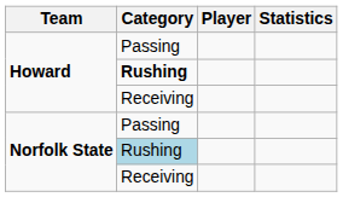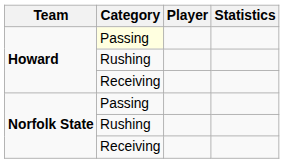Howard / Passing | Category: no background -> lightyellow background
Howard / Rushing | Category: bold -> normal
Norfolk State / Rushing | Category: lightblue background -> no background
